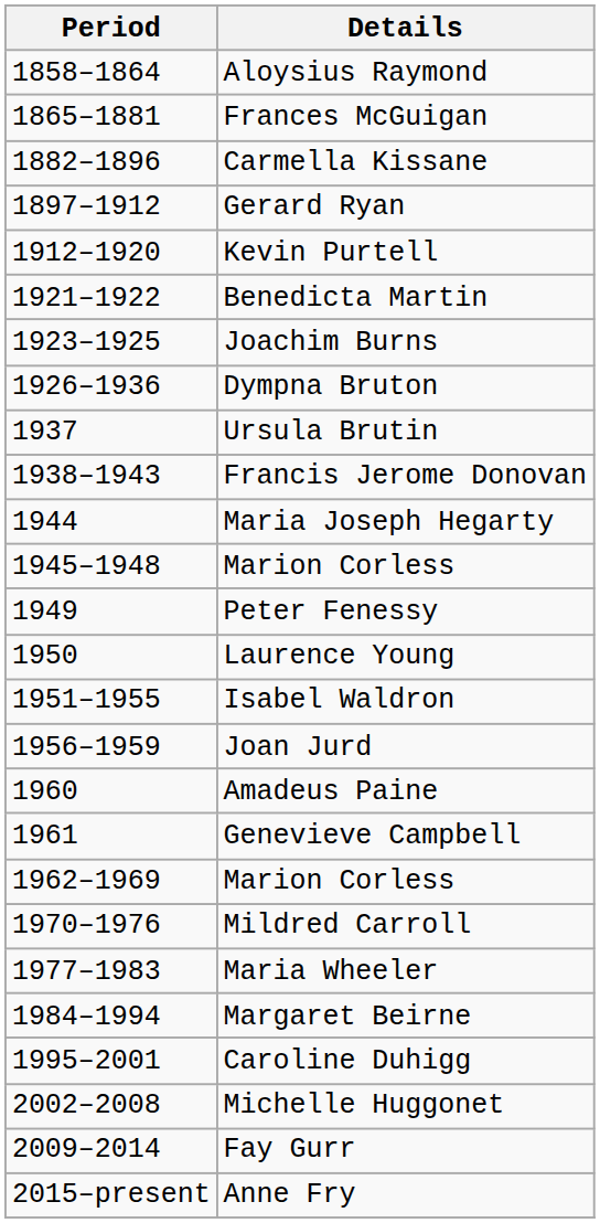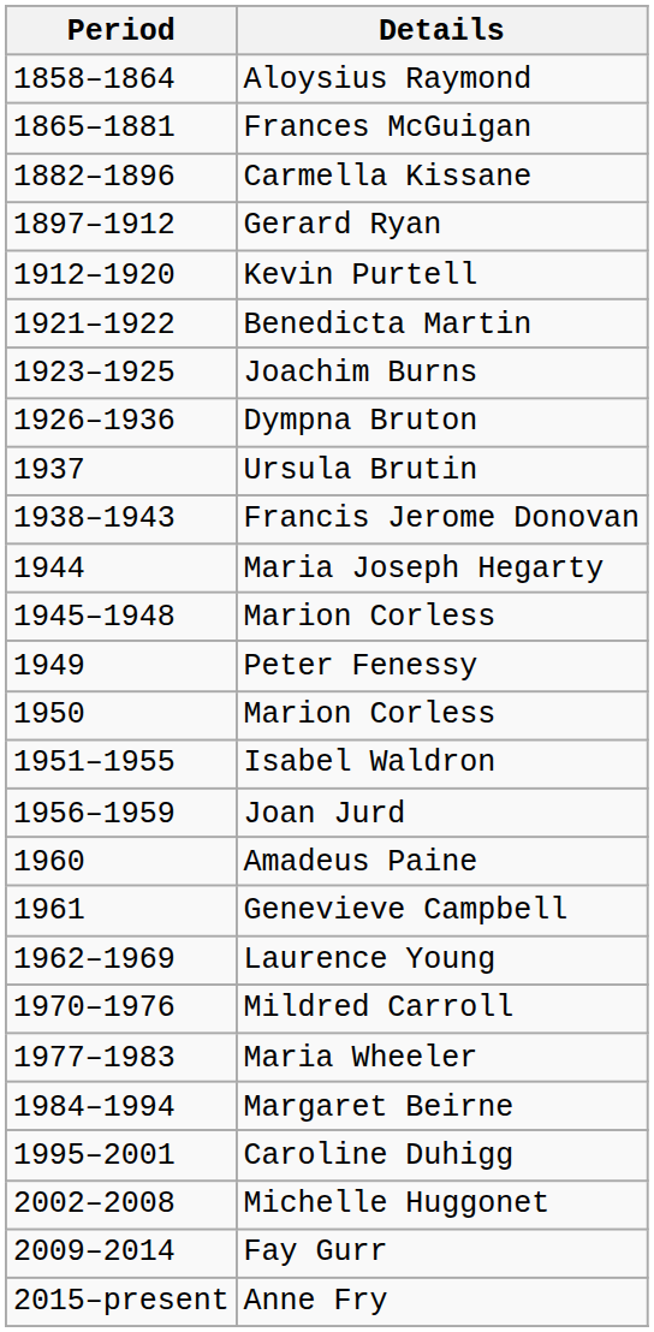row 15 | Details: Laurence Young -> Marion Corless
row 20 | Details: Marion Corless -> Laurence Young
